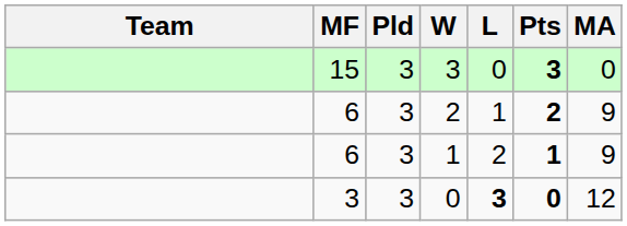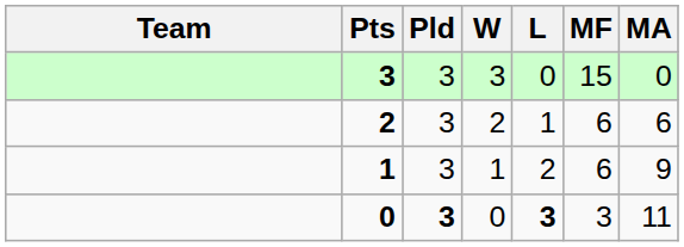columns swapped: Pts <-> MF
row 3 | MA: 9 -> 6
row 5 | Pld: normal -> bold
row 5 | MA: 12 -> 11
